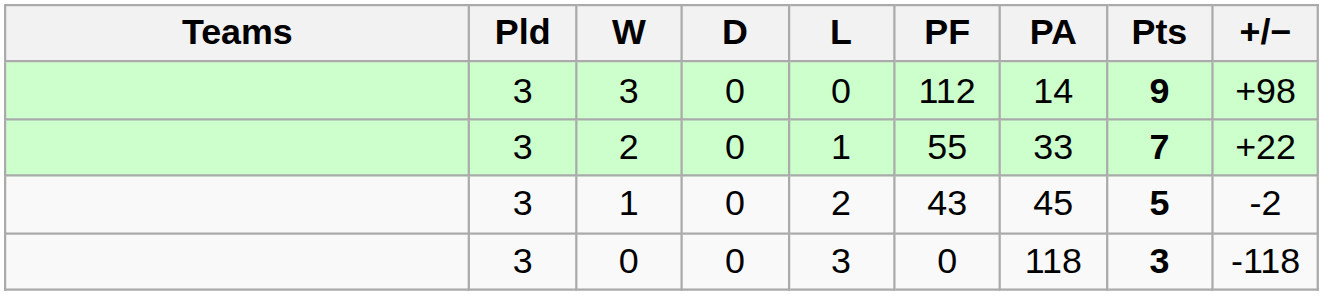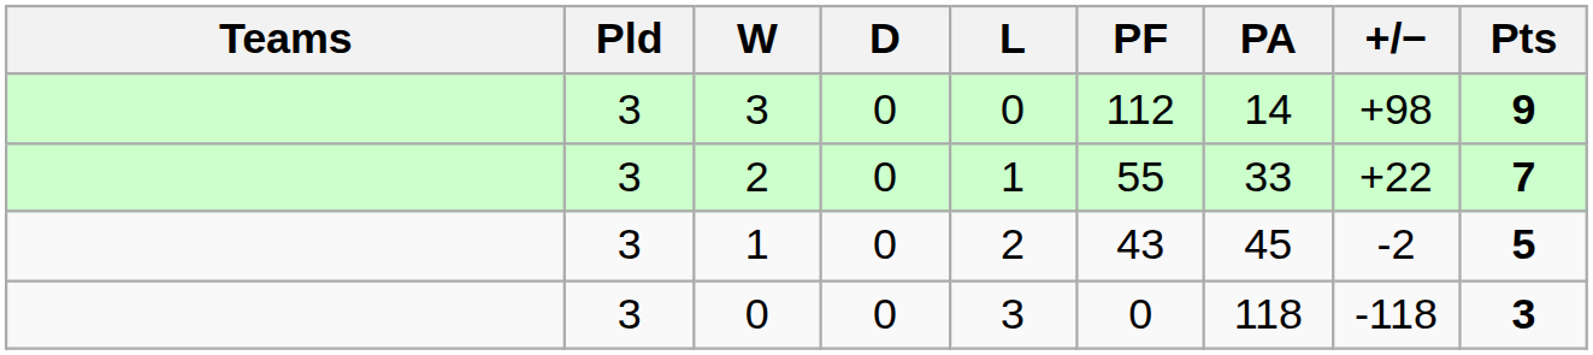columns swapped: +/− <-> Pts
